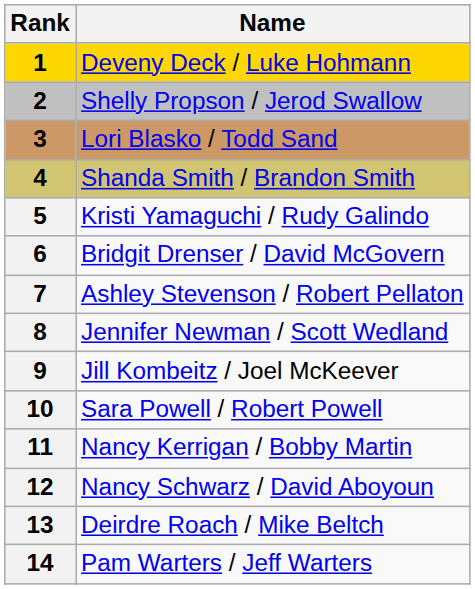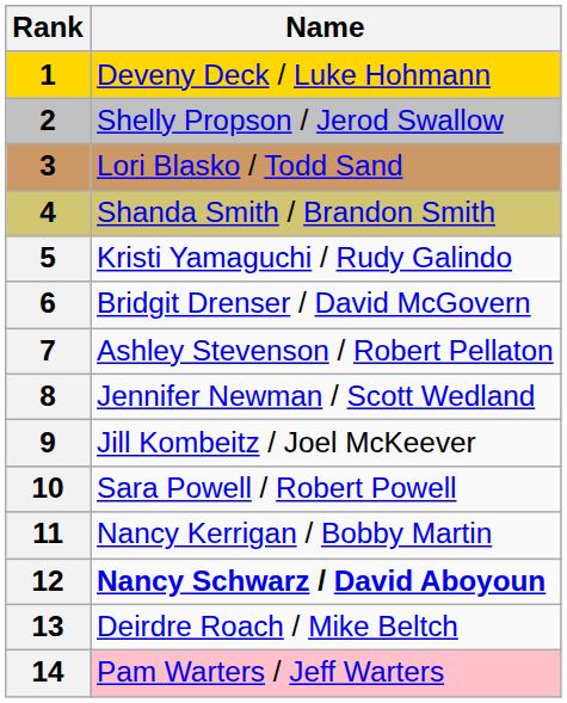Nancy Schwarz / David Aboyoun | Name: normal -> bold
Pam Warters / Jeff Warters | Name: no background -> pink background
